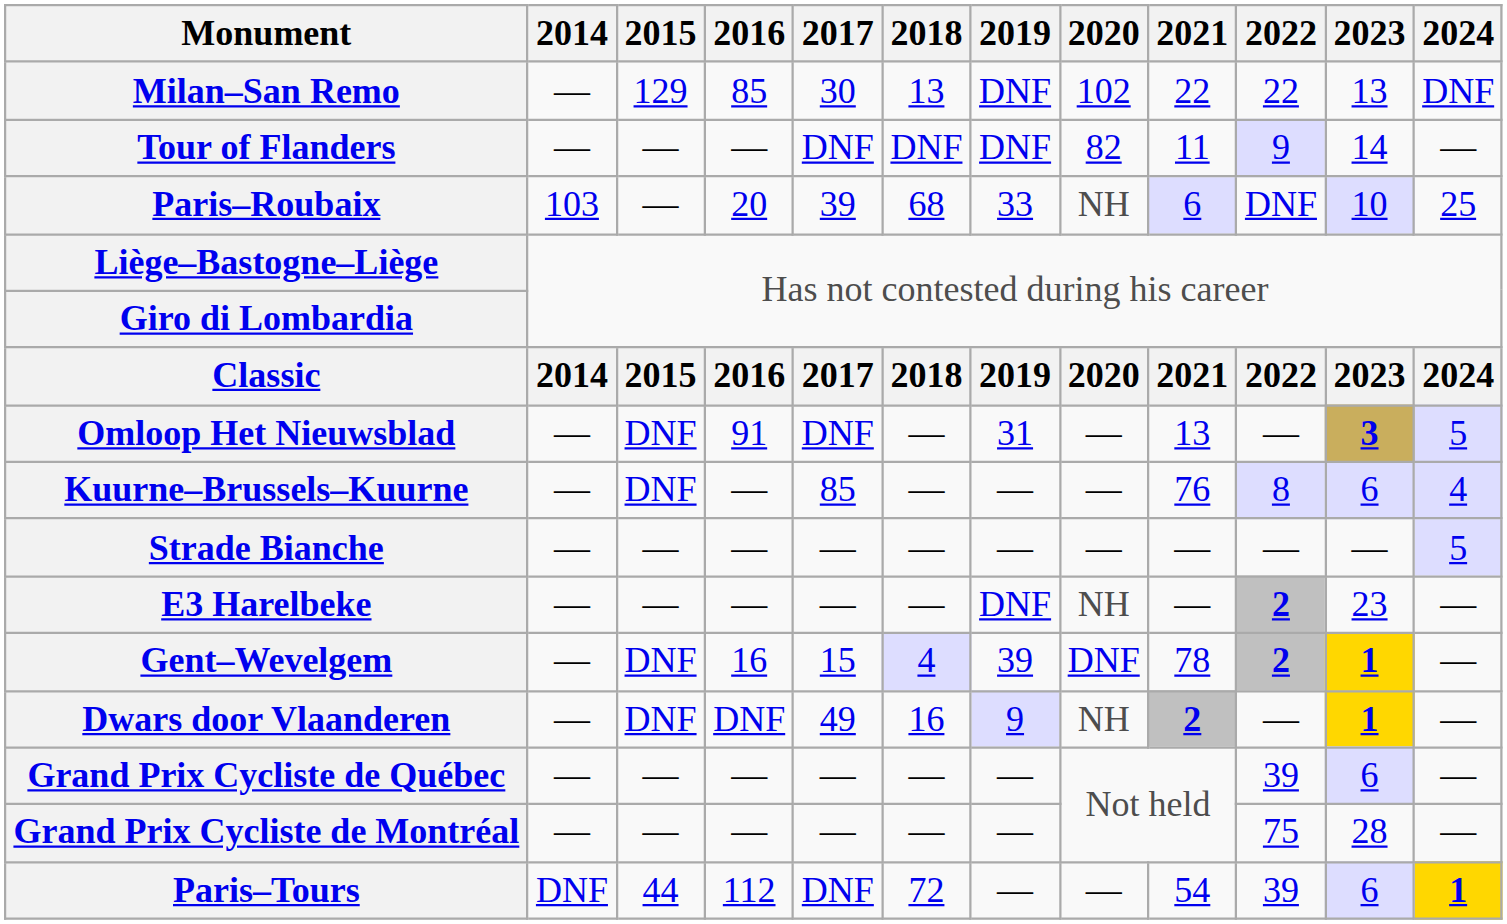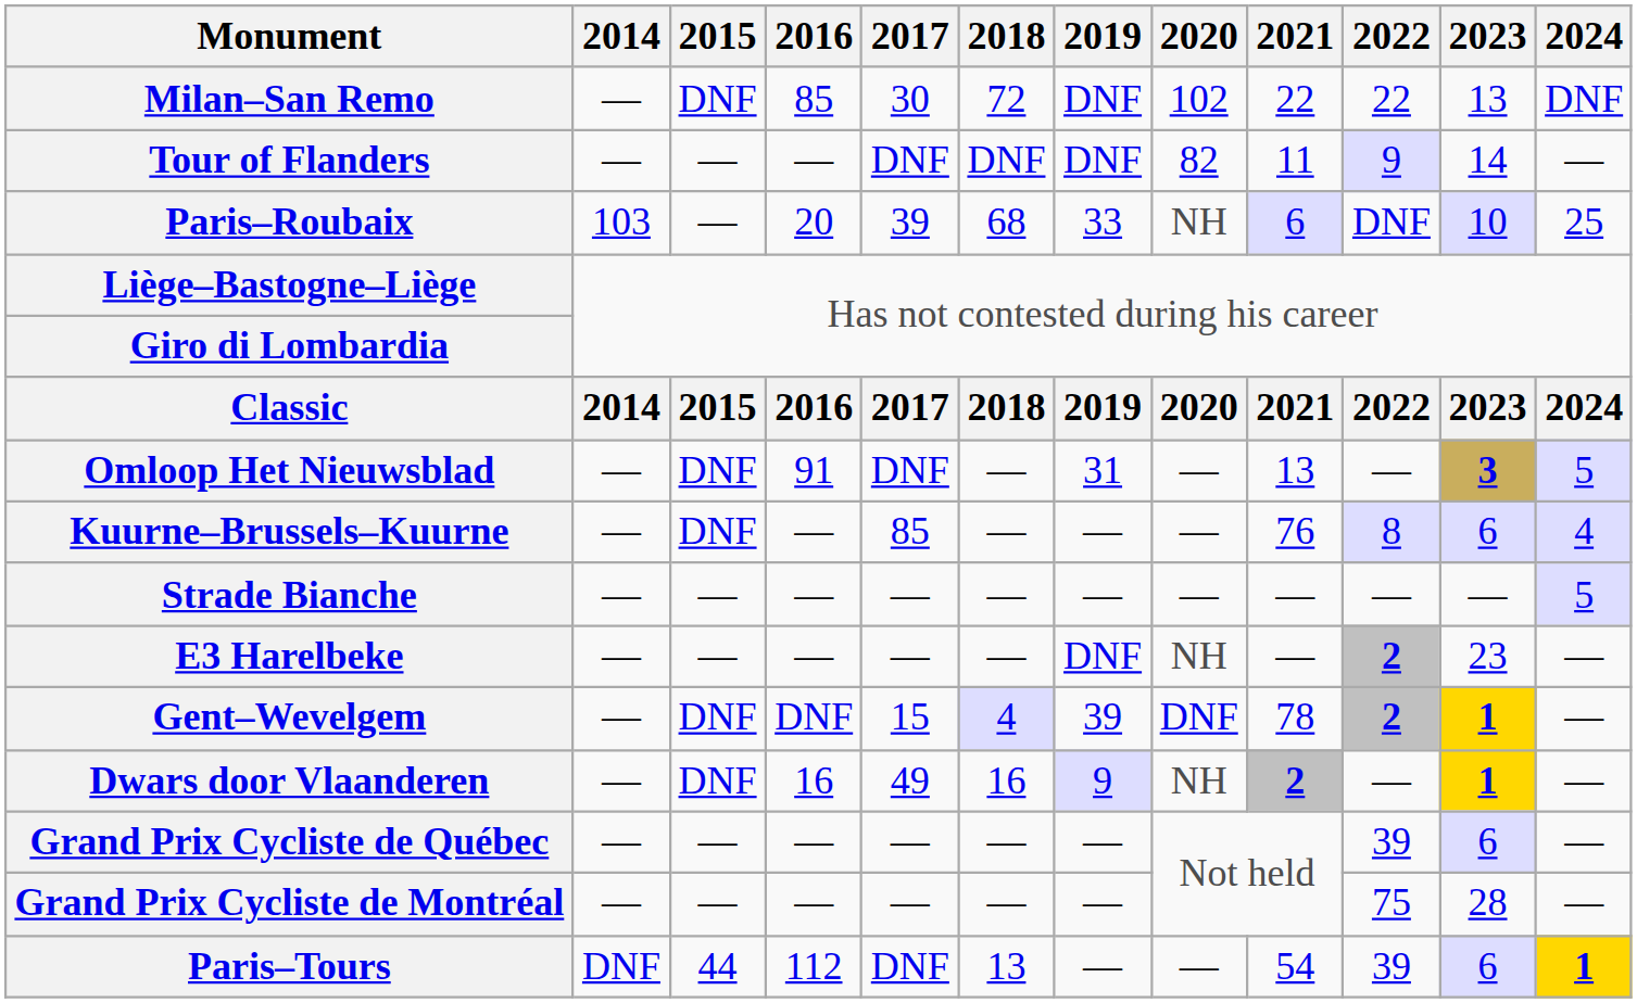Milan–San Remo | 2015: 129 -> DNF
Milan–San Remo | 2018: 13 -> 72
Gent–Wevelgem | 2016: 16 -> DNF
Dwars door Vlaanderen | 2016: DNF -> 16
Paris–Tours | 2018: 72 -> 13
